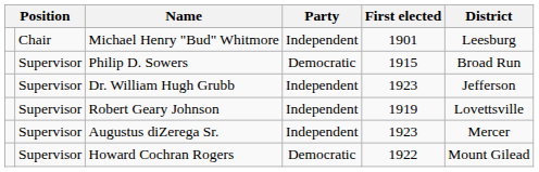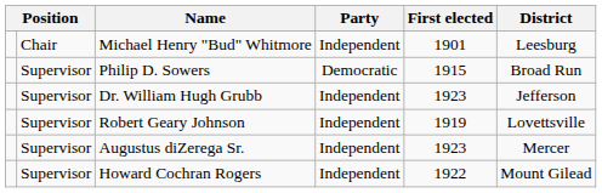Howard Cochran Rogers | Party: Democratic -> Independent
